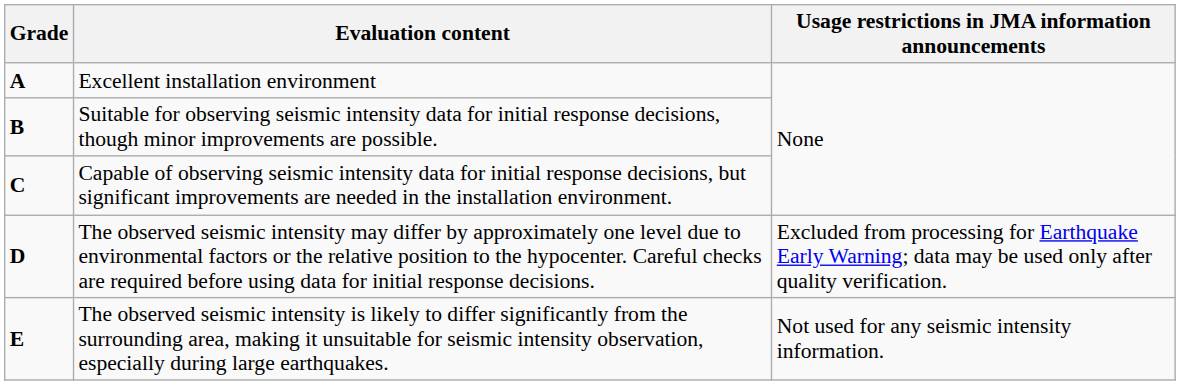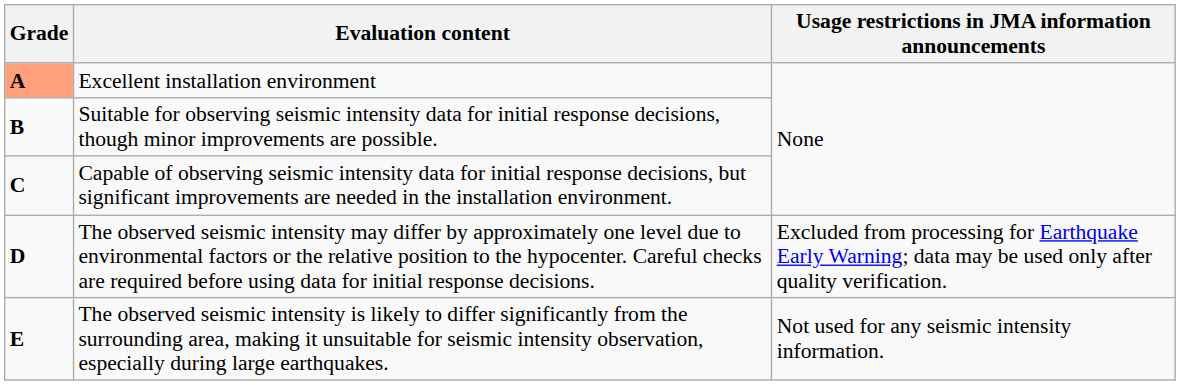Excellent installation environment | Grade: no background -> lightsalmon background
